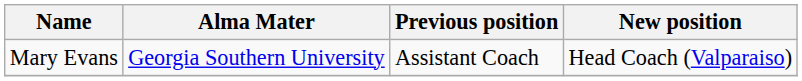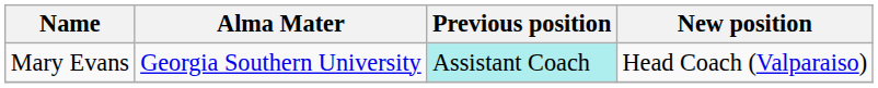Mary Evans | Previous position: no background -> paleturquoise background
